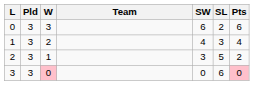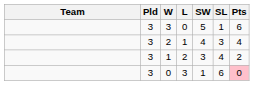columns swapped: Team <-> L
row 2 | SW: 6 -> 5
row 2 | SL: 2 -> 1
row 4 | SL: 5 -> 4
row 5 | W: pink background -> no background
row 5 | SW: 0 -> 1
